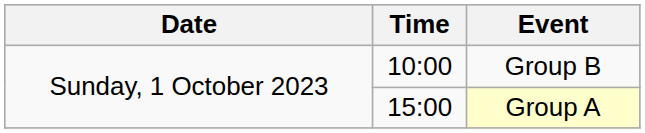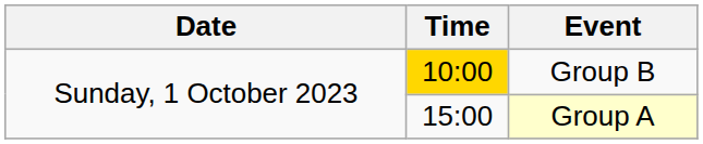Group B | Time: no background -> gold background
